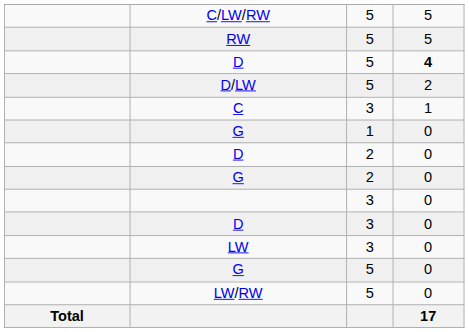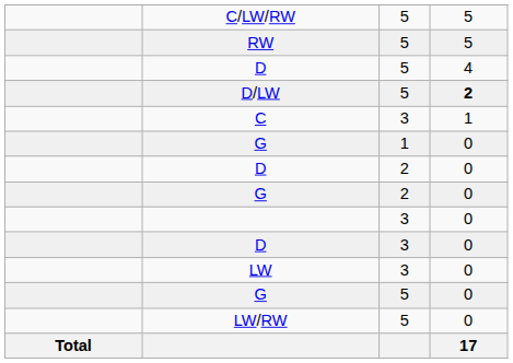D / 5 | column 4: bold -> normal
D/LW | column 4: normal -> bold
